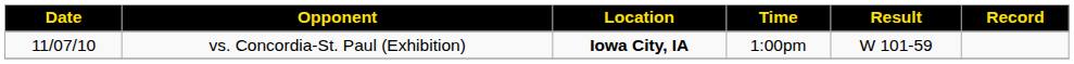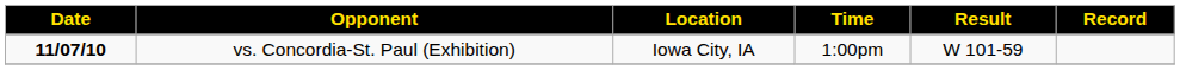vs. Concordia-St. Paul (Exhibition) | Date: normal -> bold
vs. Concordia-St. Paul (Exhibition) | Location: bold -> normal
